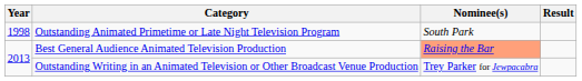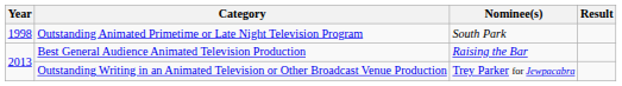Best General Audience Animated Television Production | Nominee(s): lightsalmon background -> no background
